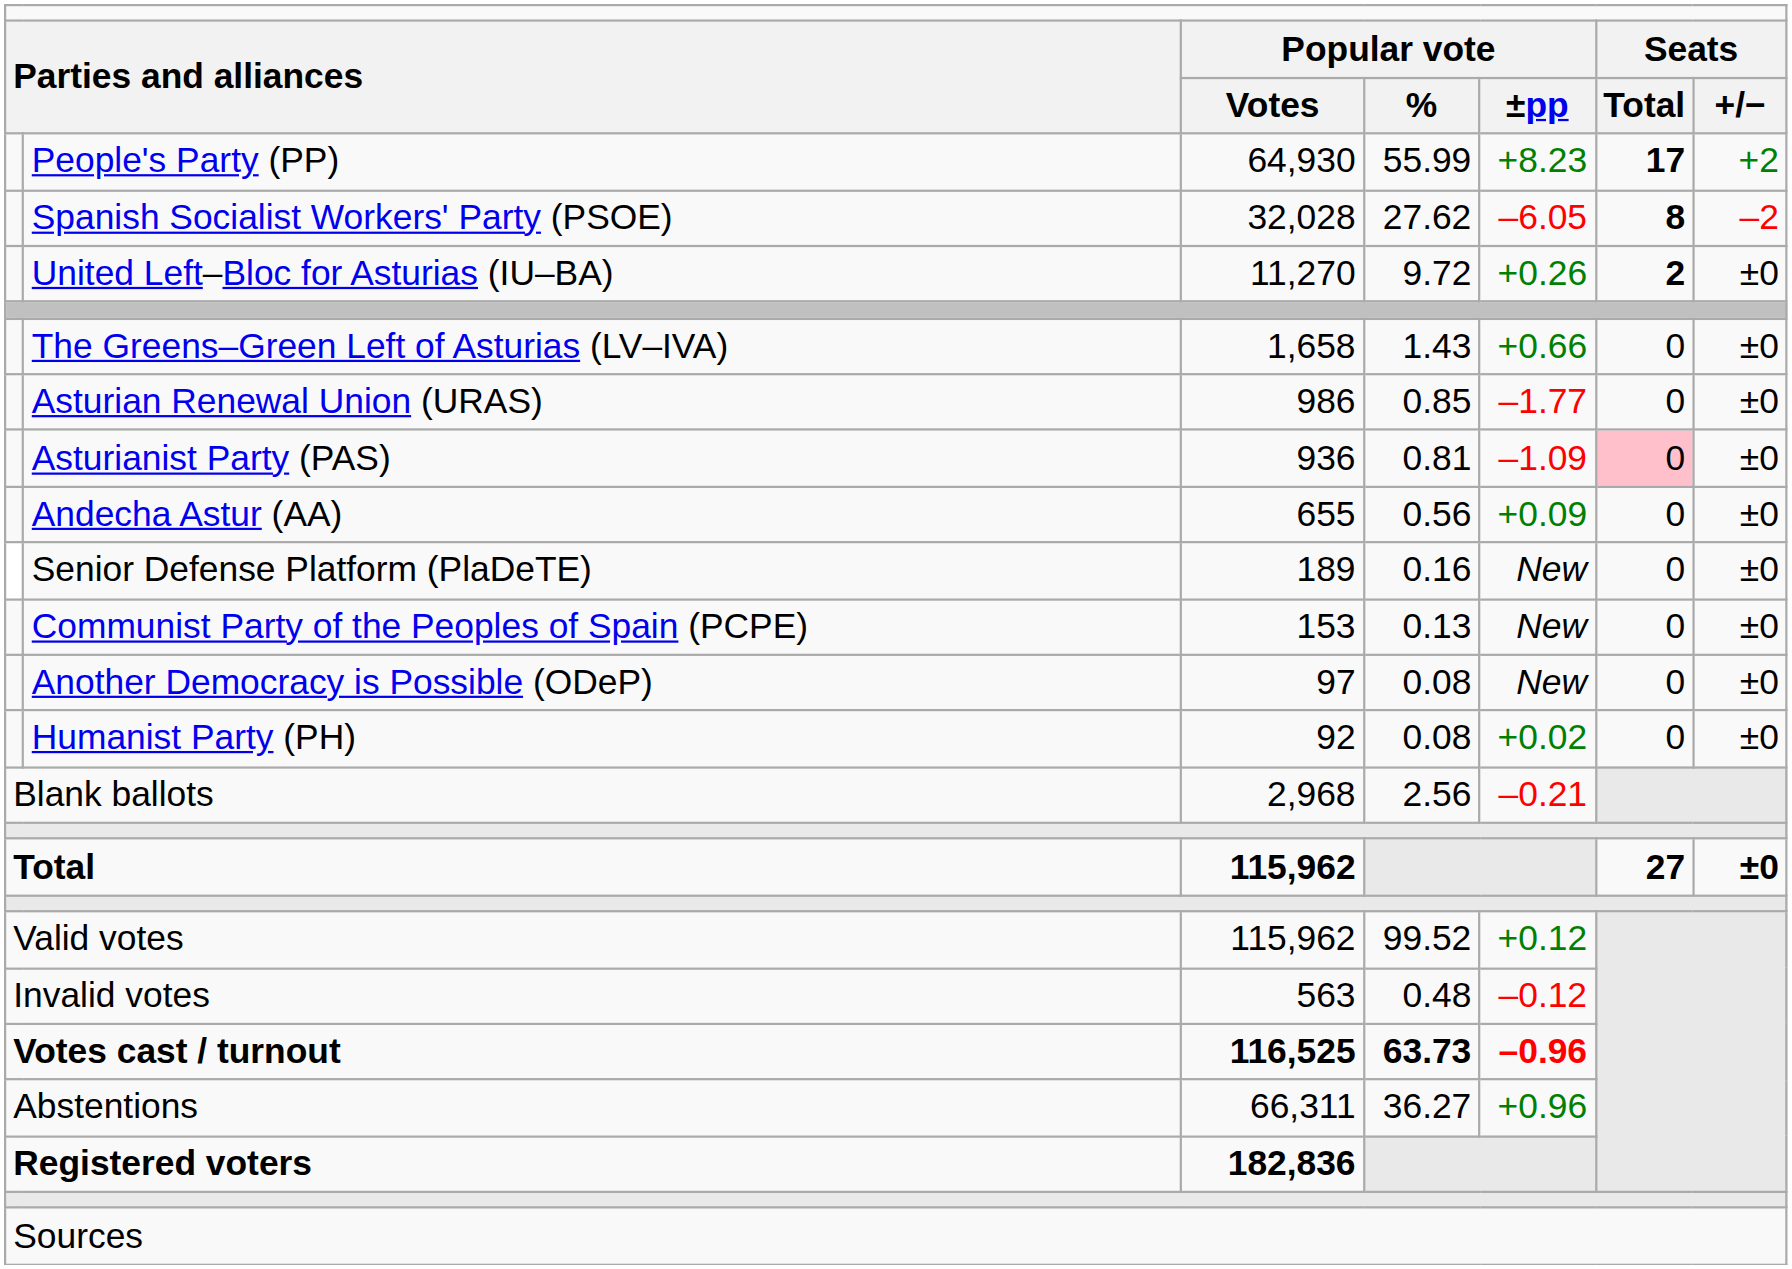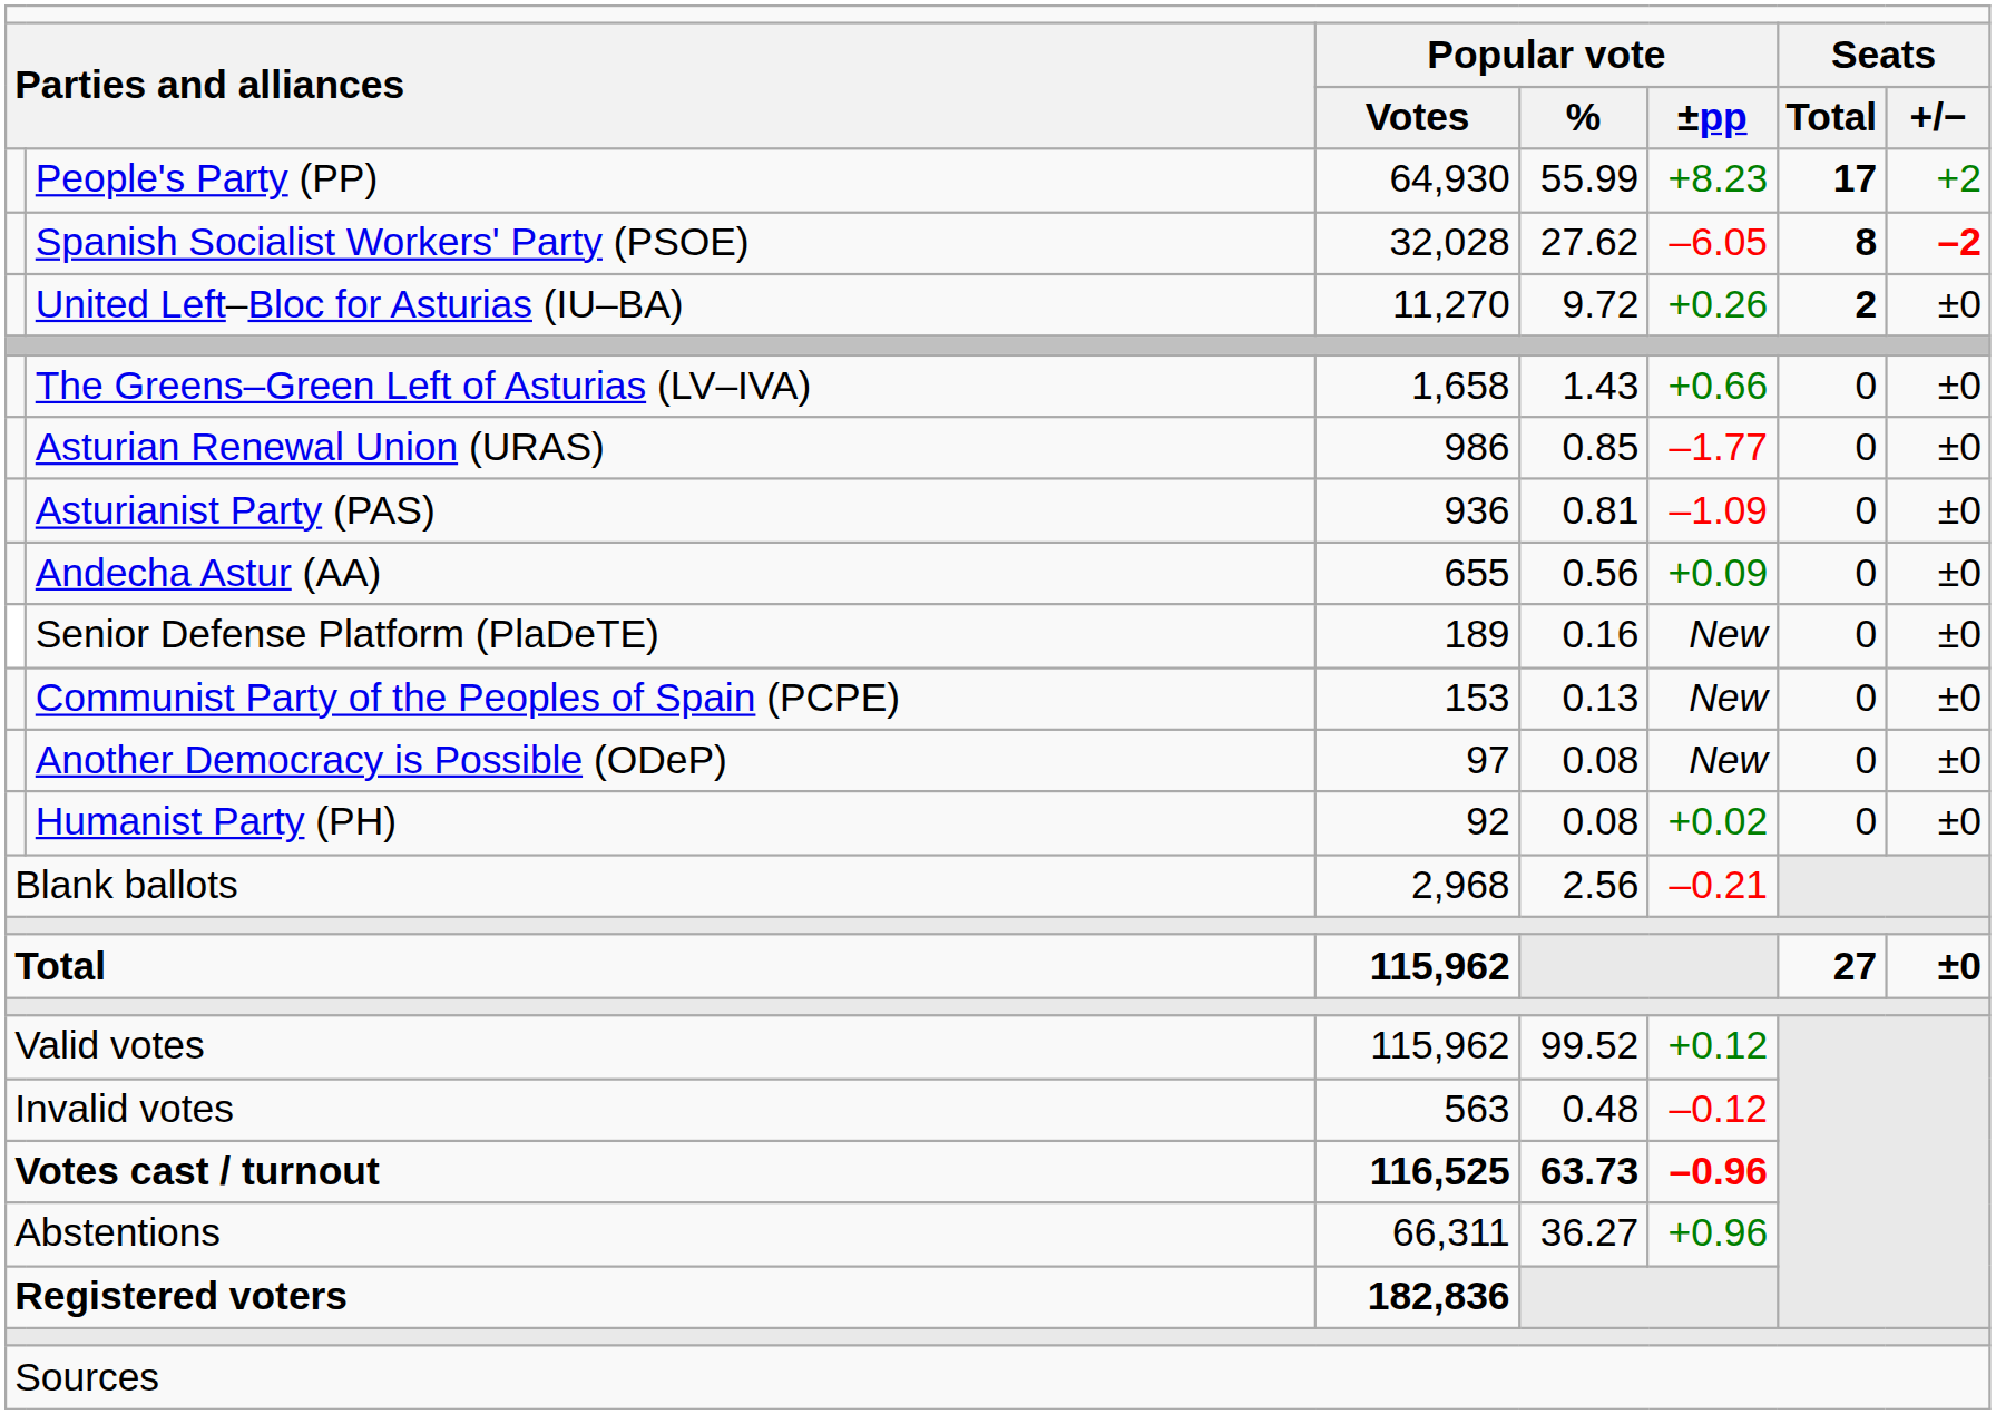Spanish Socialist Workers' Party (PSOE) | column 7: normal -> bold
Asturianist Party (PAS) | column 6: pink background -> no background
